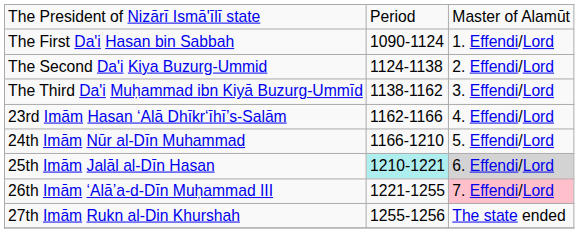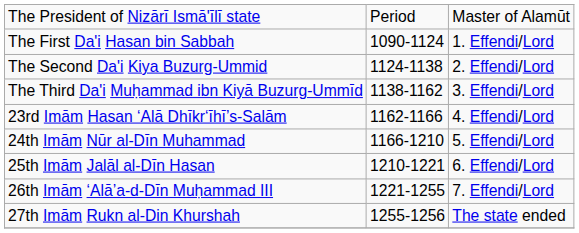25th Imām Jalāl al-Dīn Hasan | column 2: paleturquoise background -> no background
25th Imām Jalāl al-Dīn Hasan | column 3: lightgrey background -> no background
26th Imām ‘Alā’a-d-Dīn Muḥammad III | column 3: pink background -> no background
